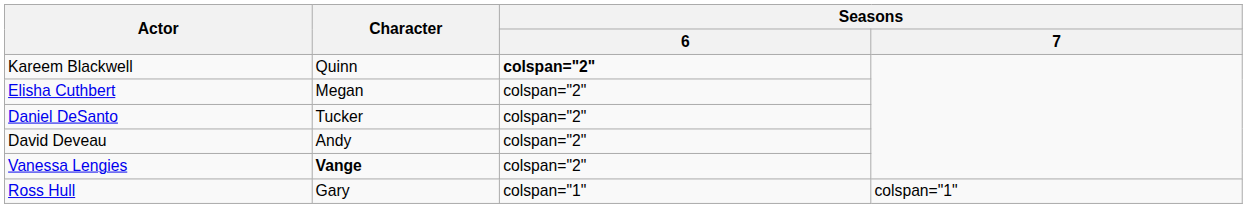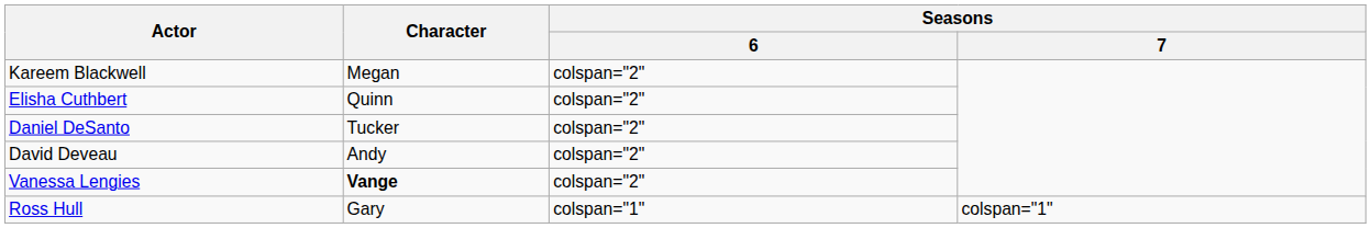Kareem Blackwell | Character: Quinn -> Megan
Kareem Blackwell | Seasons / 6: bold -> normal
Elisha Cuthbert | Character: Megan -> Quinn
